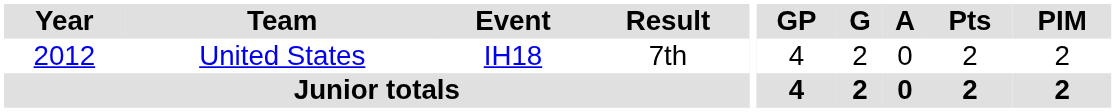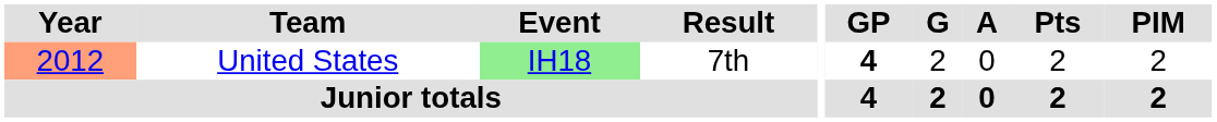United States | Year: no background -> lightsalmon background
United States | Event: no background -> lightgreen background
United States | GP: normal -> bold
